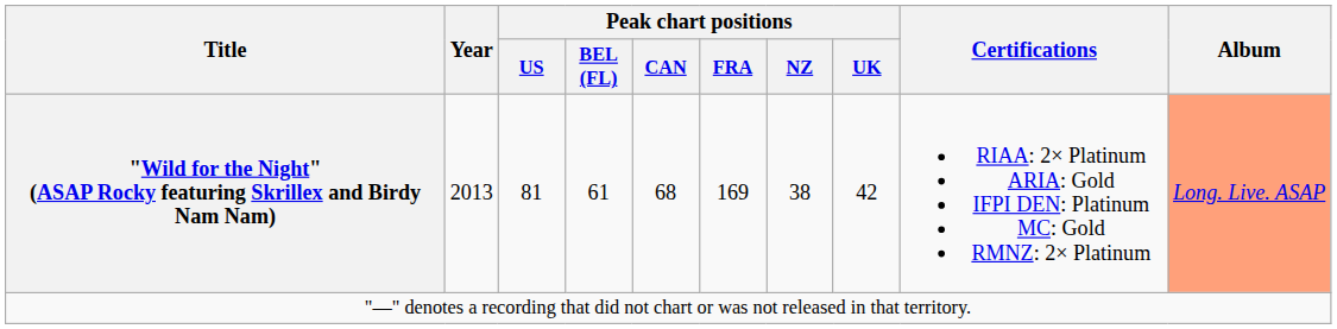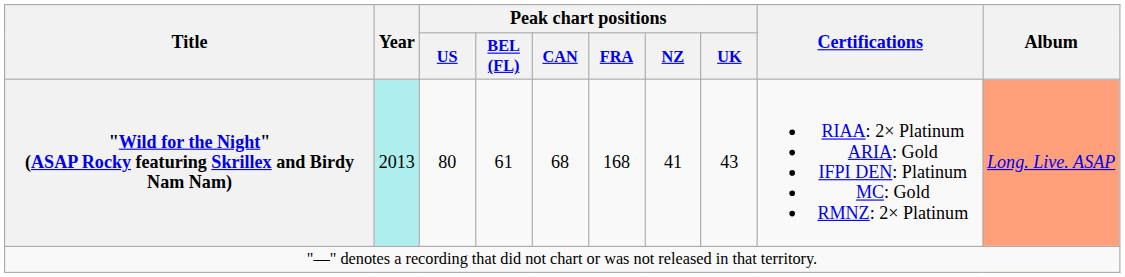row 3 | Year: no background -> paleturquoise background
row 3 | Peak chart positions / US: 81 -> 80
row 3 | Peak chart positions / FRA: 169 -> 168
row 3 | Peak chart positions / NZ: 38 -> 41
row 3 | Peak chart positions / UK: 42 -> 43
